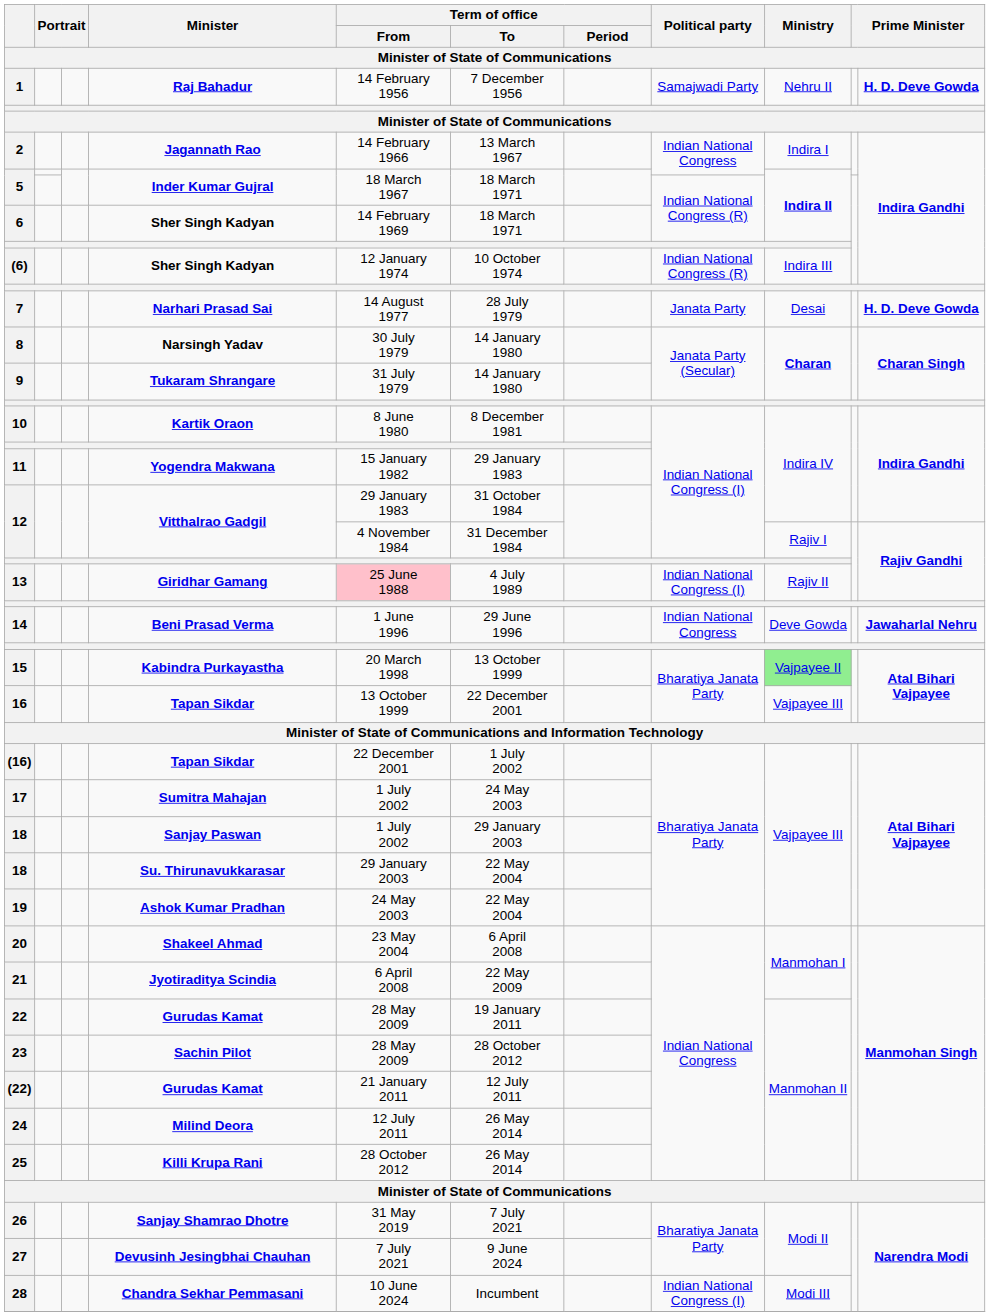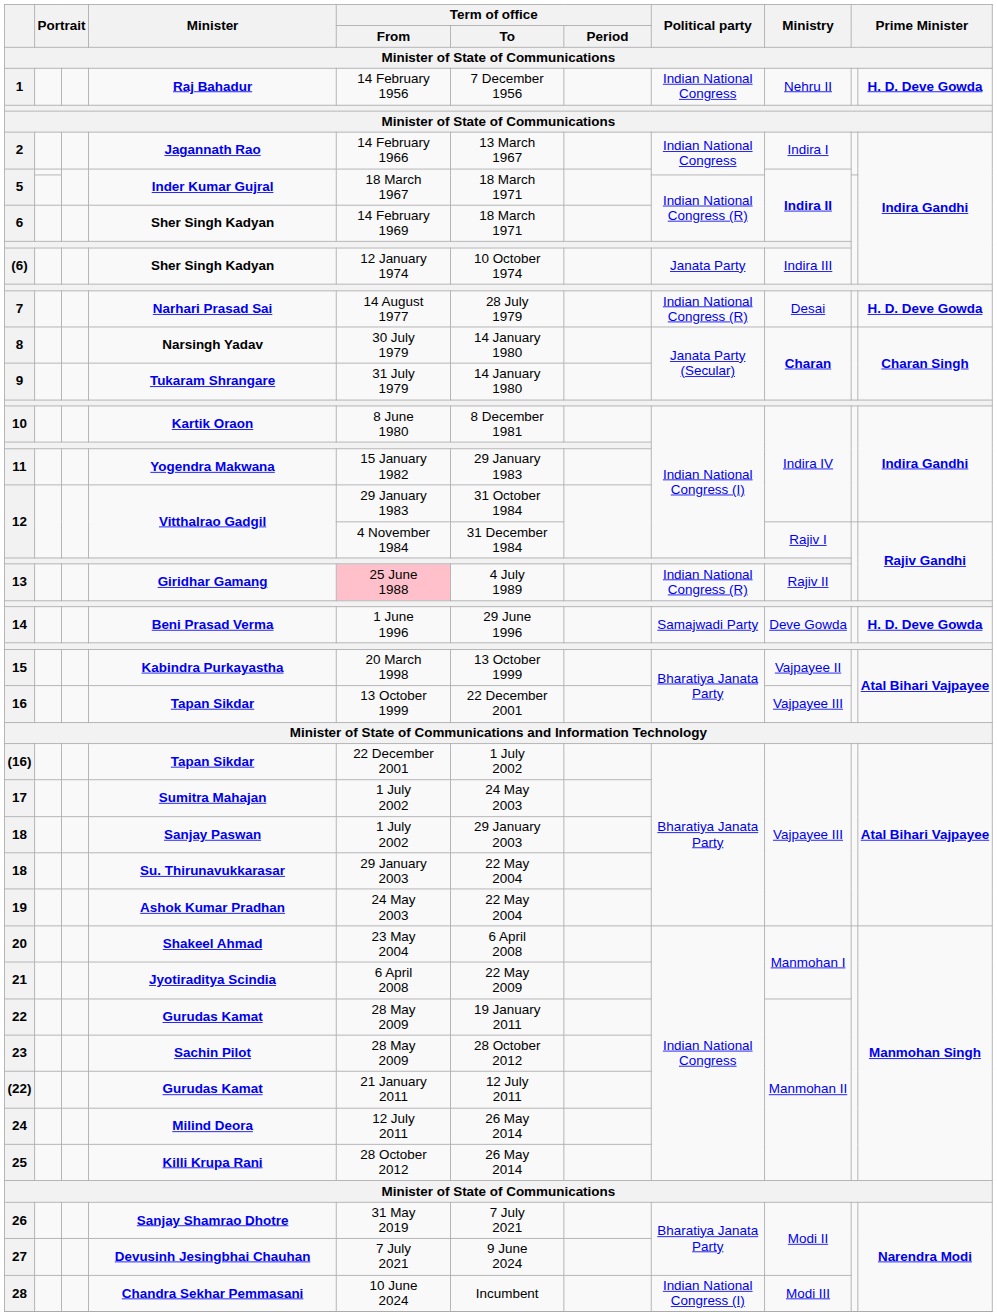1 | Political party: Samajwadi Party -> Indian National Congress
(6) | Political party: Indian National Congress (R) -> Janata Party
7 | Political party: Janata Party -> Indian National Congress (R)
13 | Political party: Indian National Congress (I) -> Indian National Congress (R)
14 | Political party: Indian National Congress -> Samajwadi Party
14 | column 11: Jawaharlal Nehru -> H. D. Deve Gowda
15 | Ministry: lightgreen background -> no background
